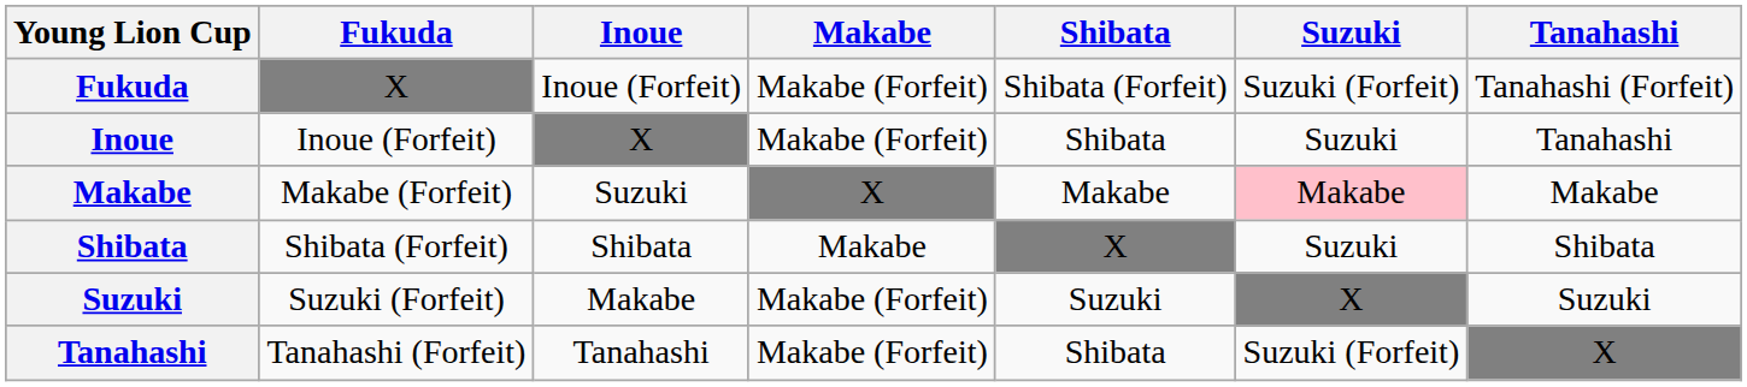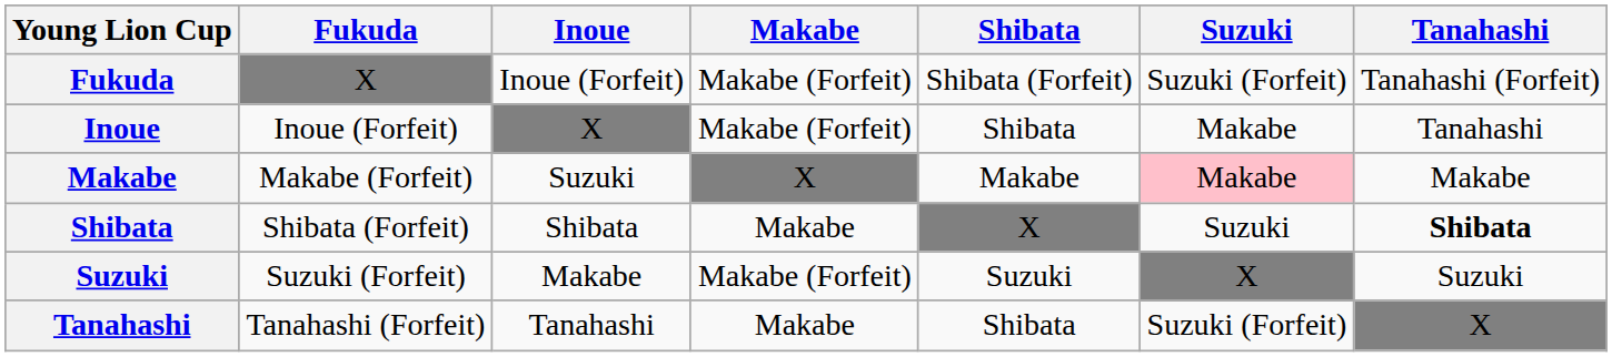row 3 | Suzuki: Suzuki -> Makabe
row 5 | Tanahashi: normal -> bold
row 7 | Makabe: Makabe (Forfeit) -> Makabe
